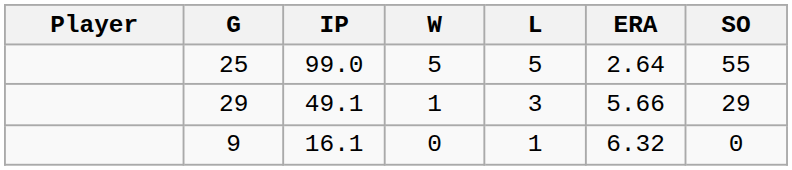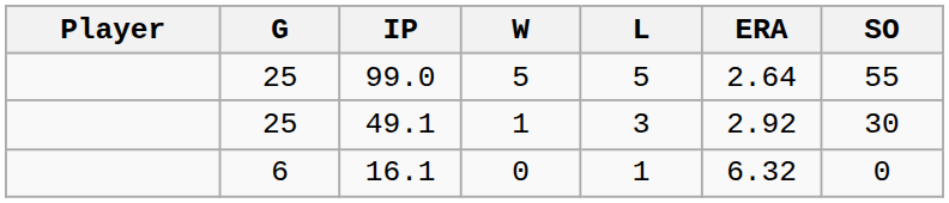49.1 | G: 29 -> 25
49.1 | ERA: 5.66 -> 2.92
49.1 | SO: 29 -> 30
16.1 | G: 9 -> 6
